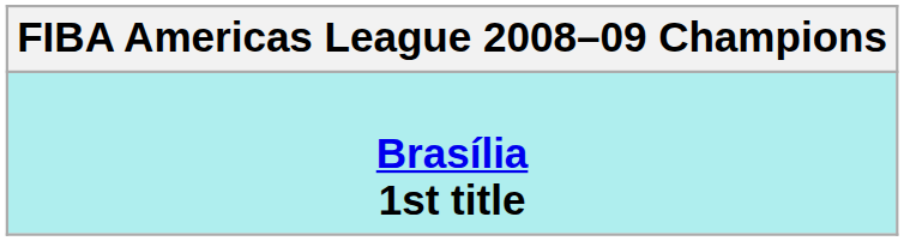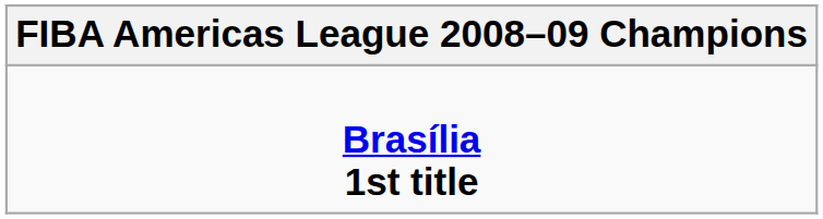row 2 | column 1: paleturquoise background -> no background
